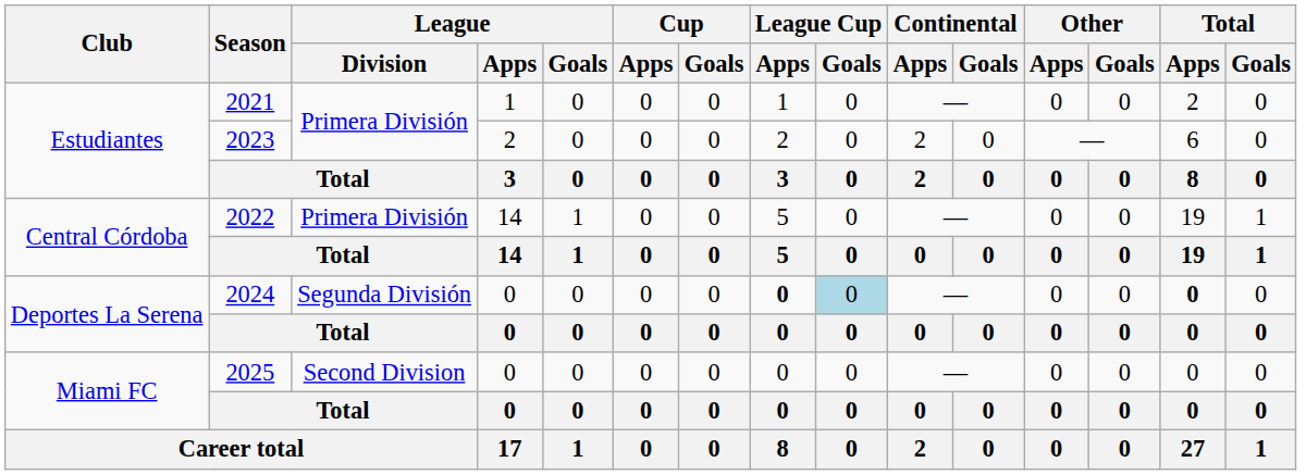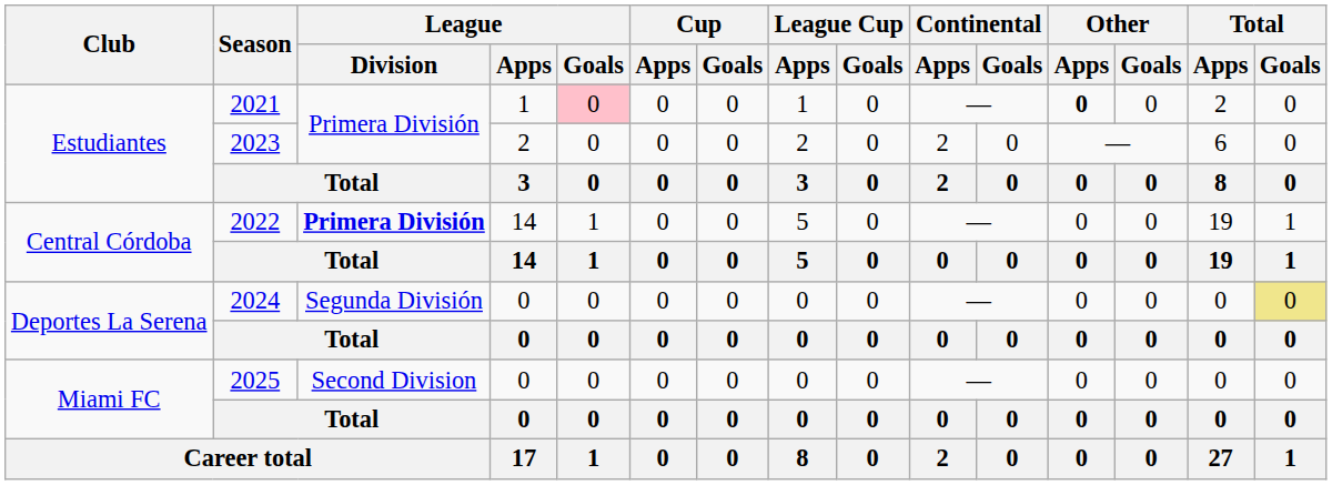2021 | League / Goals: no background -> pink background
2021 | Other / Apps: normal -> bold
2022 | League / Division: normal -> bold
2024 | League Cup / Apps: bold -> normal
2024 | League Cup / Goals: lightblue background -> no background
2024 | Total / Apps: bold -> normal
2024 | Total / Goals: no background -> khaki background
